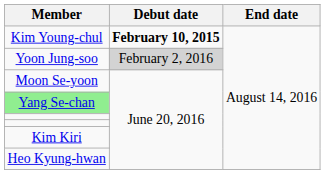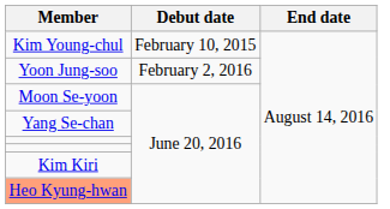Kim Young-chul | Debut date: bold -> normal
Yoon Jung-soo | Debut date: lightgrey background -> no background
Yang Se-chan | Member: lightgreen background -> no background
Heo Kyung-hwan | Member: no background -> lightsalmon background
